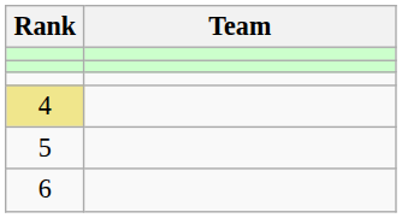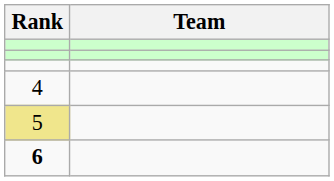row 5 | Rank: khaki background -> no background
row 6 | Rank: no background -> khaki background
row 7 | Rank: normal -> bold
